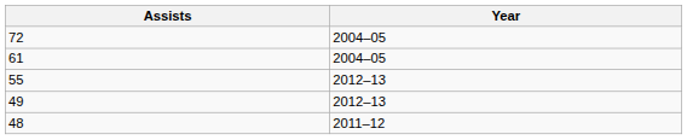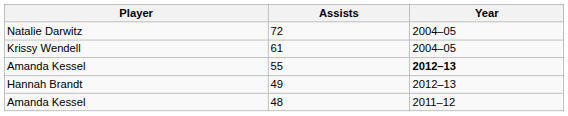+ column: Player | Natalie Darwitz | Krissy Wendell | Amanda Kessel | Hannah Brandt | Amanda Kessel
55 | Year: normal -> bold
